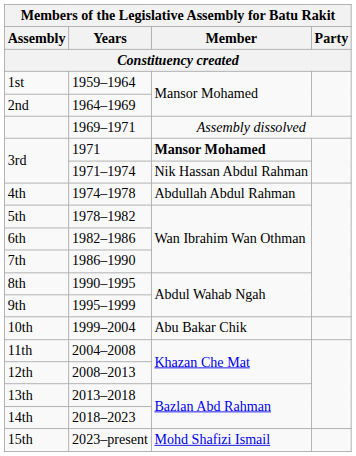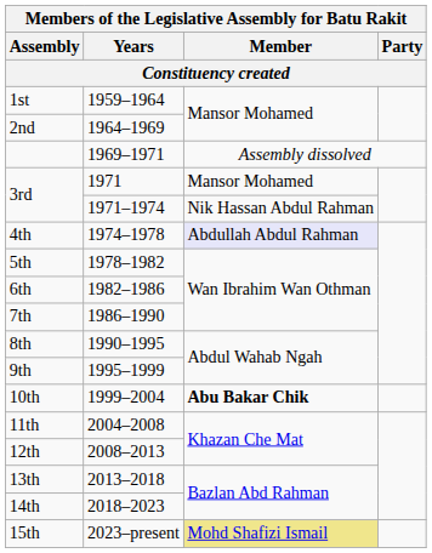3rd / 1971 | Member: bold -> normal
4th | Member: no background -> lavender background
10th | Member: normal -> bold
15th | Member: no background -> khaki background
